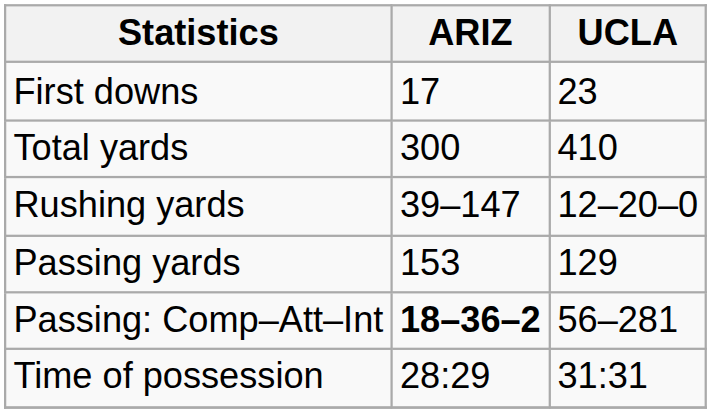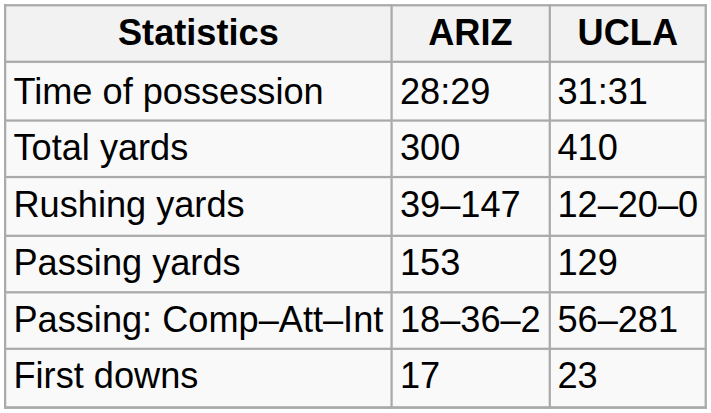rows swapped: First downs <-> Time of possession
Passing: Comp–Att–Int | ARIZ: bold -> normal
